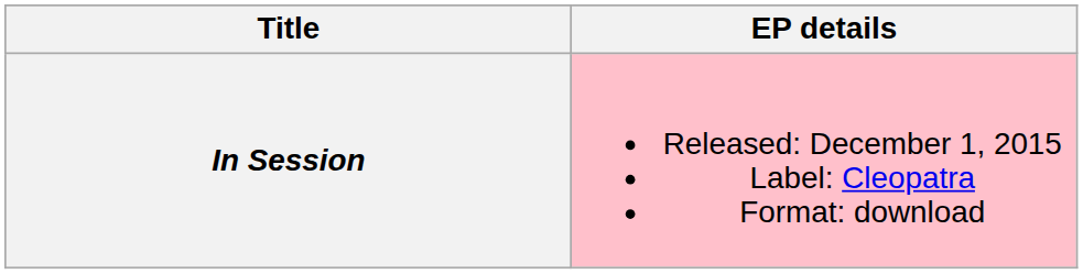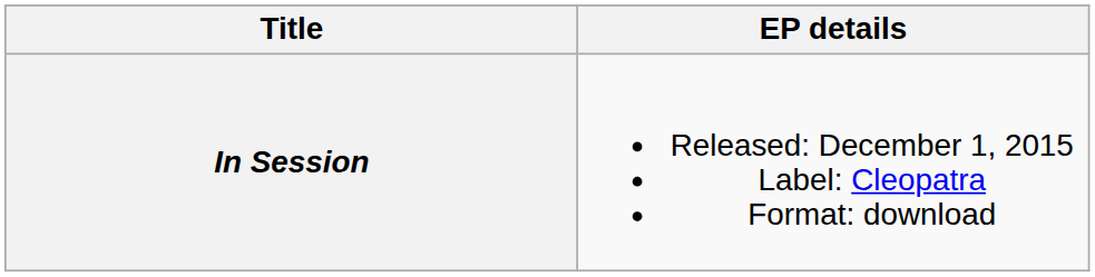In Session | EP details: pink background -> no background
